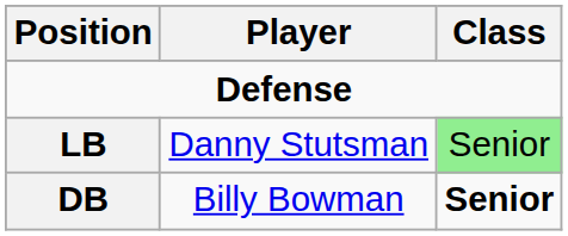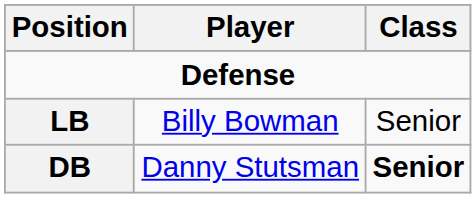LB | Player: Danny Stutsman -> Billy Bowman
LB | Class: lightgreen background -> no background
DB | Player: Billy Bowman -> Danny Stutsman
